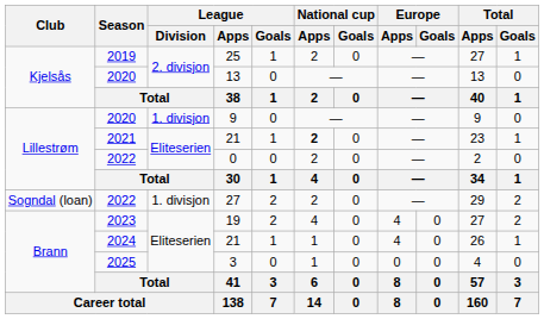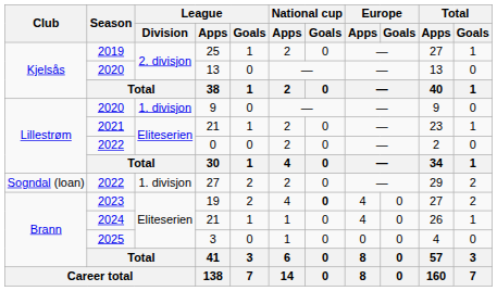2021 / 21 | National cup / Apps: bold -> normal
19 | National cup / Goals: normal -> bold
